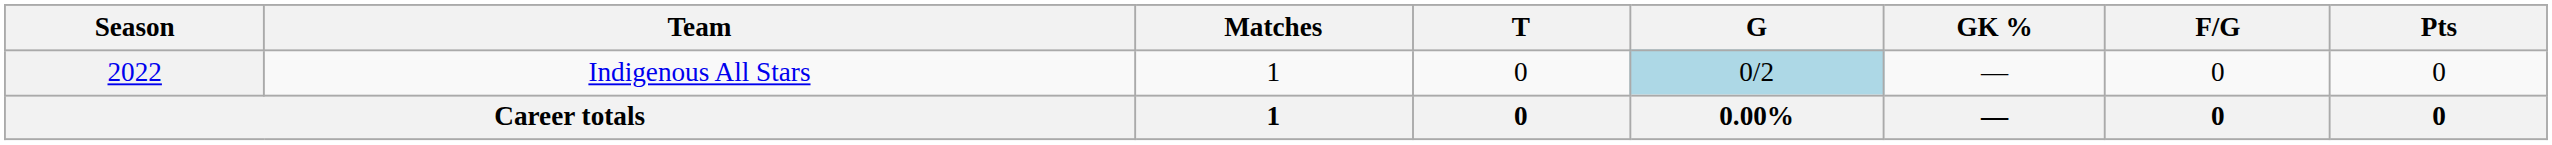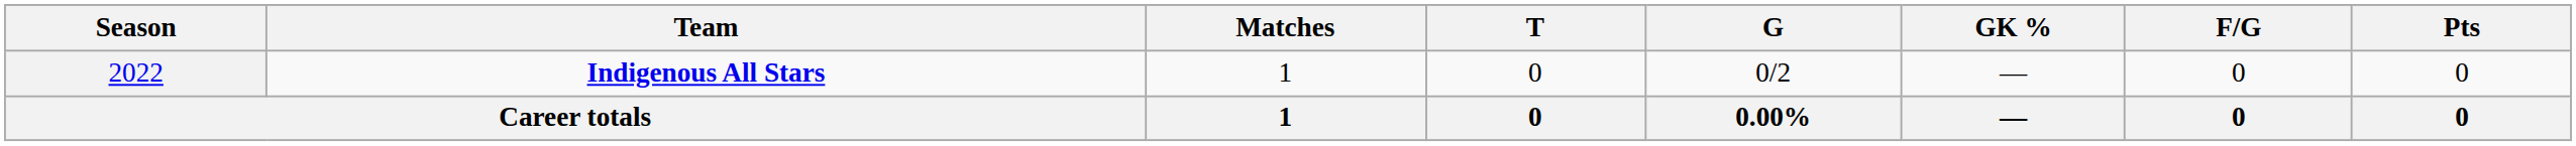row 2 | Team: normal -> bold
row 2 | G: lightblue background -> no background
